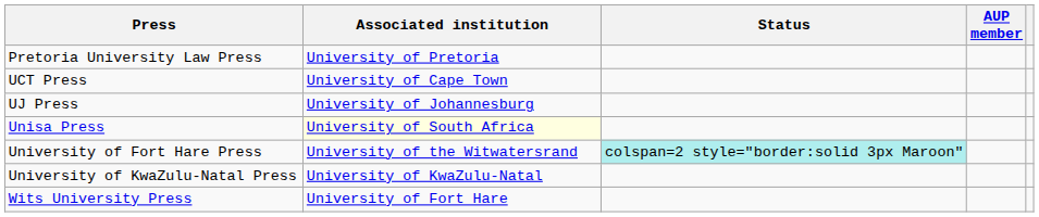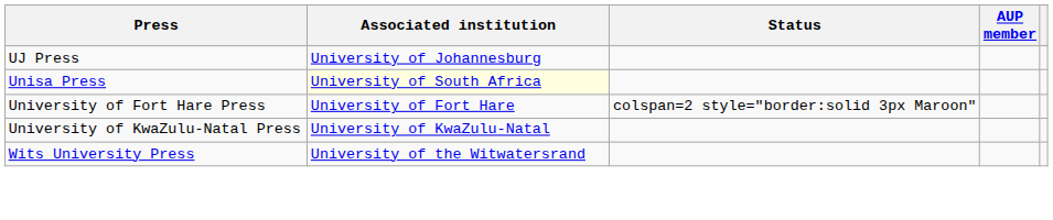- row: Pretoria University Law Press | University of Pretoria
- row: UCT Press | University of Cape Town
University of Fort Hare Press | Associated institution: University of the Witwatersrand -> University of Fort Hare
University of Fort Hare Press | Status: paleturquoise background -> no background
Wits University Press | Associated institution: University of Fort Hare -> University of the Witwatersrand
